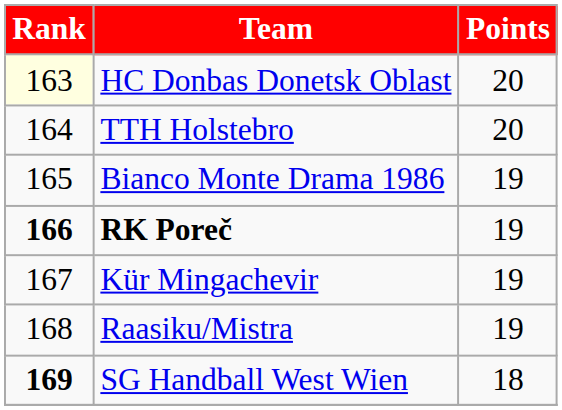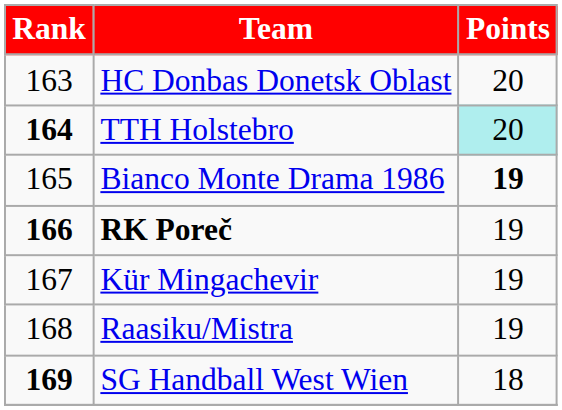HC Donbas Donetsk Oblast | Rank: lightyellow background -> no background
TTH Holstebro | Rank: normal -> bold
TTH Holstebro | Points: no background -> paleturquoise background
Bianco Monte Drama 1986 | Points: normal -> bold
